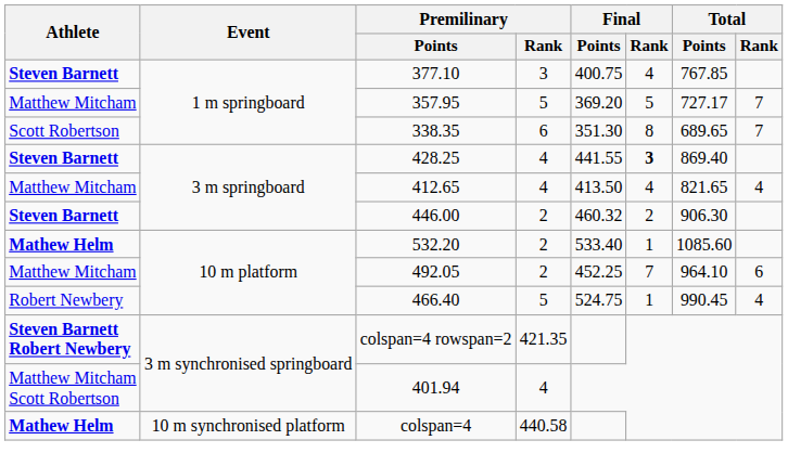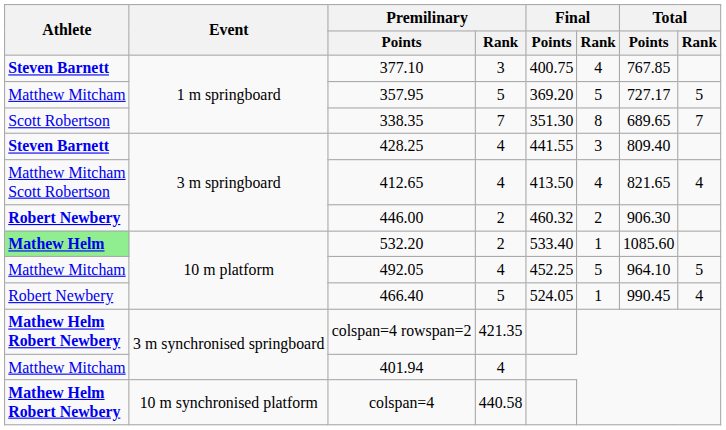357.95 | Total / Rank: 7 -> 5
338.35 | Premilinary / Rank: 6 -> 7
428.25 | Final / Rank: bold -> normal
428.25 | Total / Points: 869.40 -> 809.40
412.65 | Athlete: Matthew Mitcham -> Matthew Mitcham Scott Robertson
446.00 | Athlete: Steven Barnett -> Robert Newbery
532.20 | Athlete: no background -> lightgreen background
492.05 | Premilinary / Rank: 2 -> 4
492.05 | Final / Rank: 7 -> 5
492.05 | Total / Rank: 6 -> 5
466.40 | Final / Points: 524.75 -> 524.05
colspan=4 rowspan=2 | Athlete: Steven Barnett Robert Newbery -> Mathew Helm Robert Newbery
401.94 | Athlete: Matthew Mitcham Scott Robertson -> Matthew Mitcham
colspan=4 | Athlete: Mathew Helm -> Mathew Helm Robert Newbery
